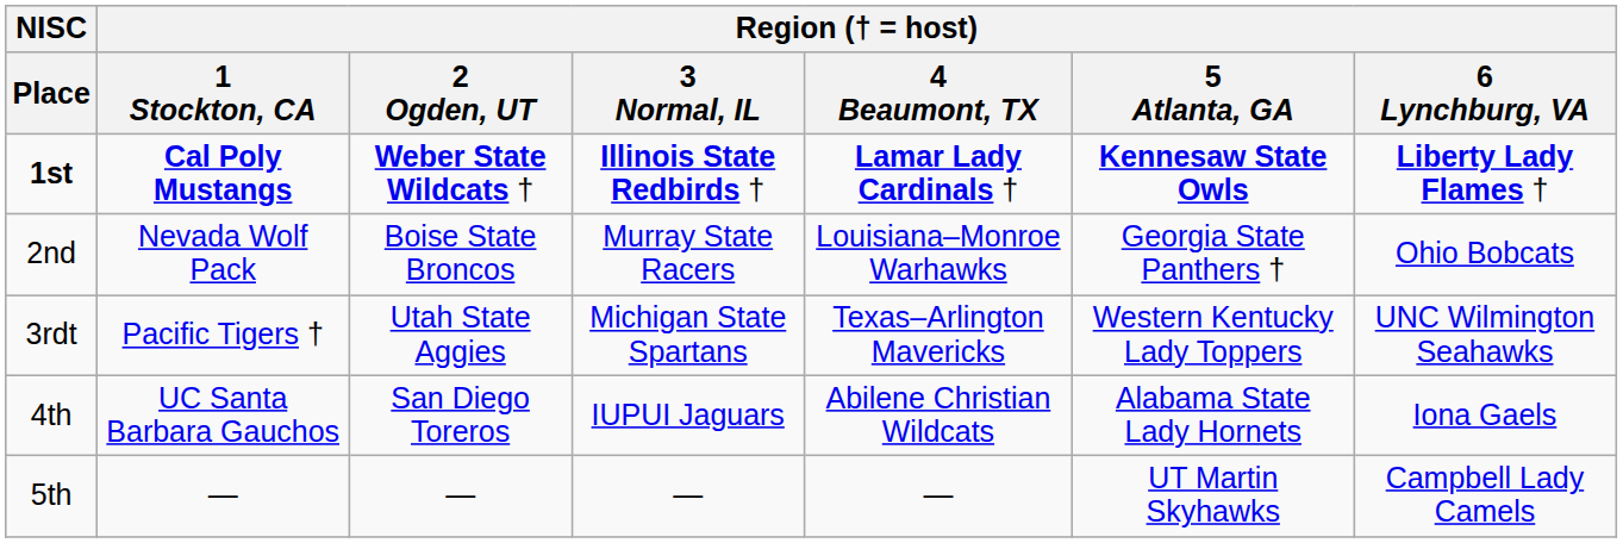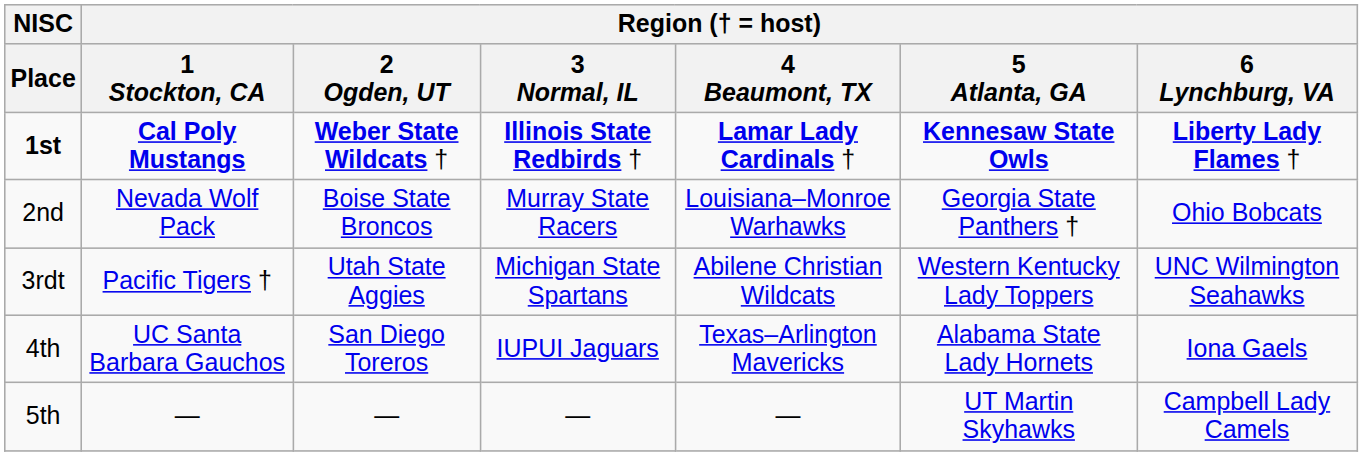3rdt | Region († = host) / 4 Beaumont, TX: Texas–Arlington Mavericks -> Abilene Christian Wildcats
4th | Region († = host) / 4 Beaumont, TX: Abilene Christian Wildcats -> Texas–Arlington Mavericks
